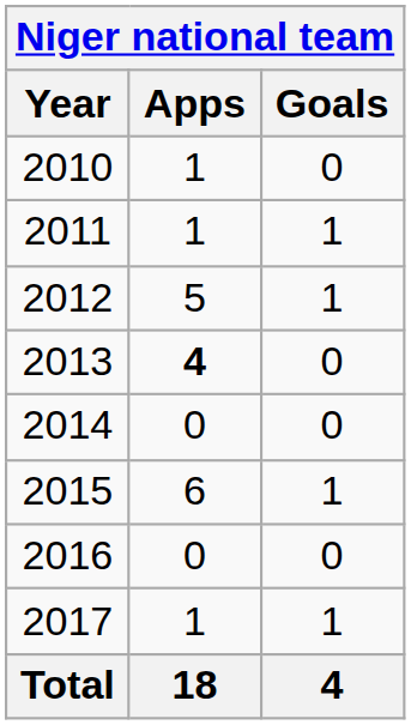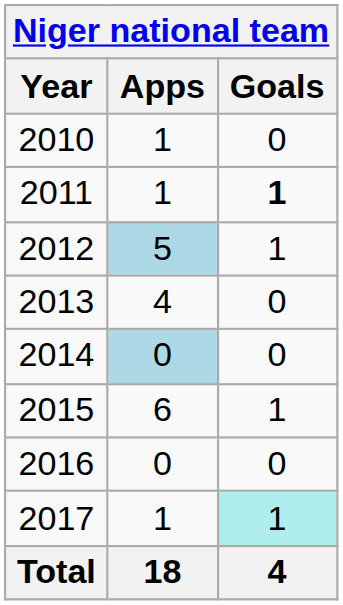2011 | Goals: normal -> bold
2012 | Apps: no background -> lightblue background
2013 | Apps: bold -> normal
2014 | Apps: no background -> lightblue background
2017 | Goals: no background -> paleturquoise background
